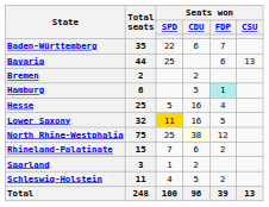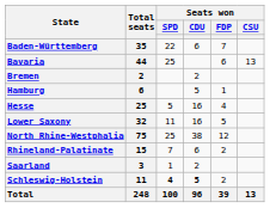Hamburg | Seats won / FDP: paleturquoise background -> no background
Lower Saxony | Seats won / SPD: gold background -> no background
North Rhine-Westphalia | Seats won / CDU: lightyellow background -> no background
Schleswig-Holstein | Seats won / SPD: normal -> bold
Schleswig-Holstein | Seats won / CDU: normal -> bold
